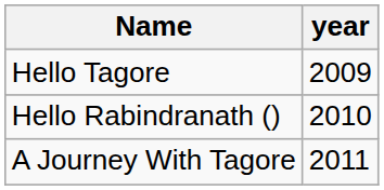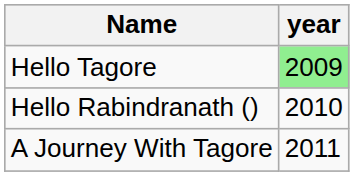Hello Tagore | year: no background -> lightgreen background
